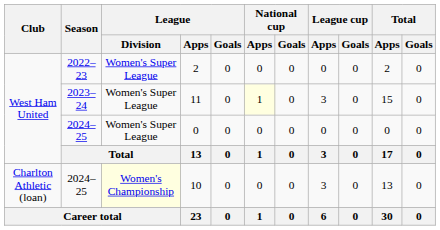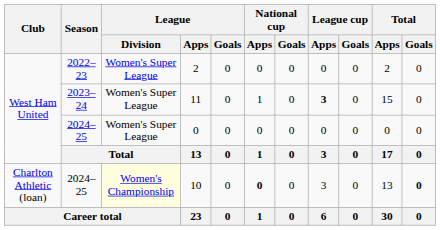11 | National cup / Apps: lightyellow background -> no background
11 | League cup / Apps: normal -> bold
10 | National cup / Apps: normal -> bold
10 | Total / Goals: normal -> bold
